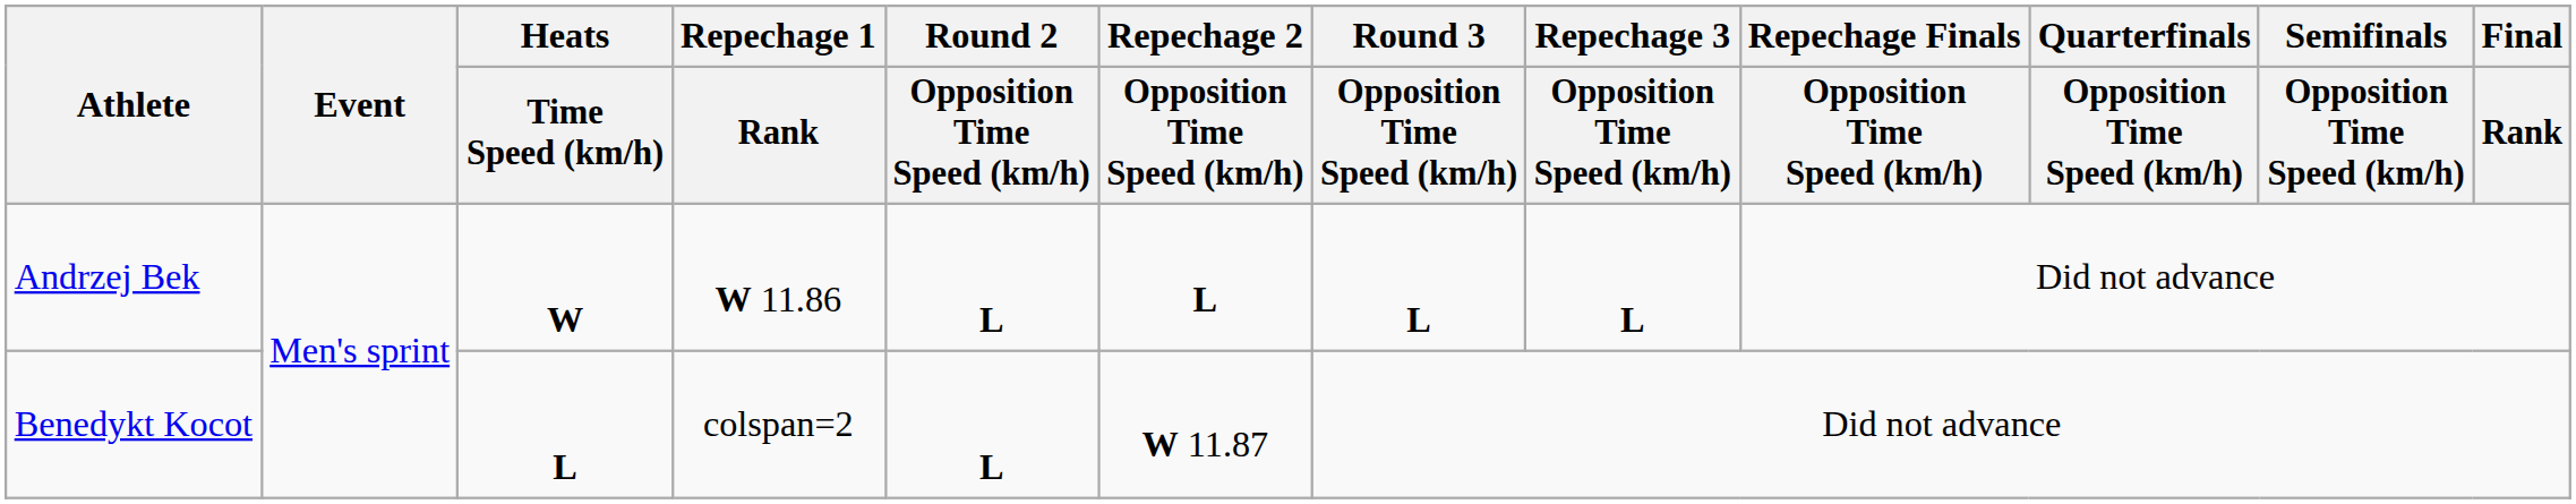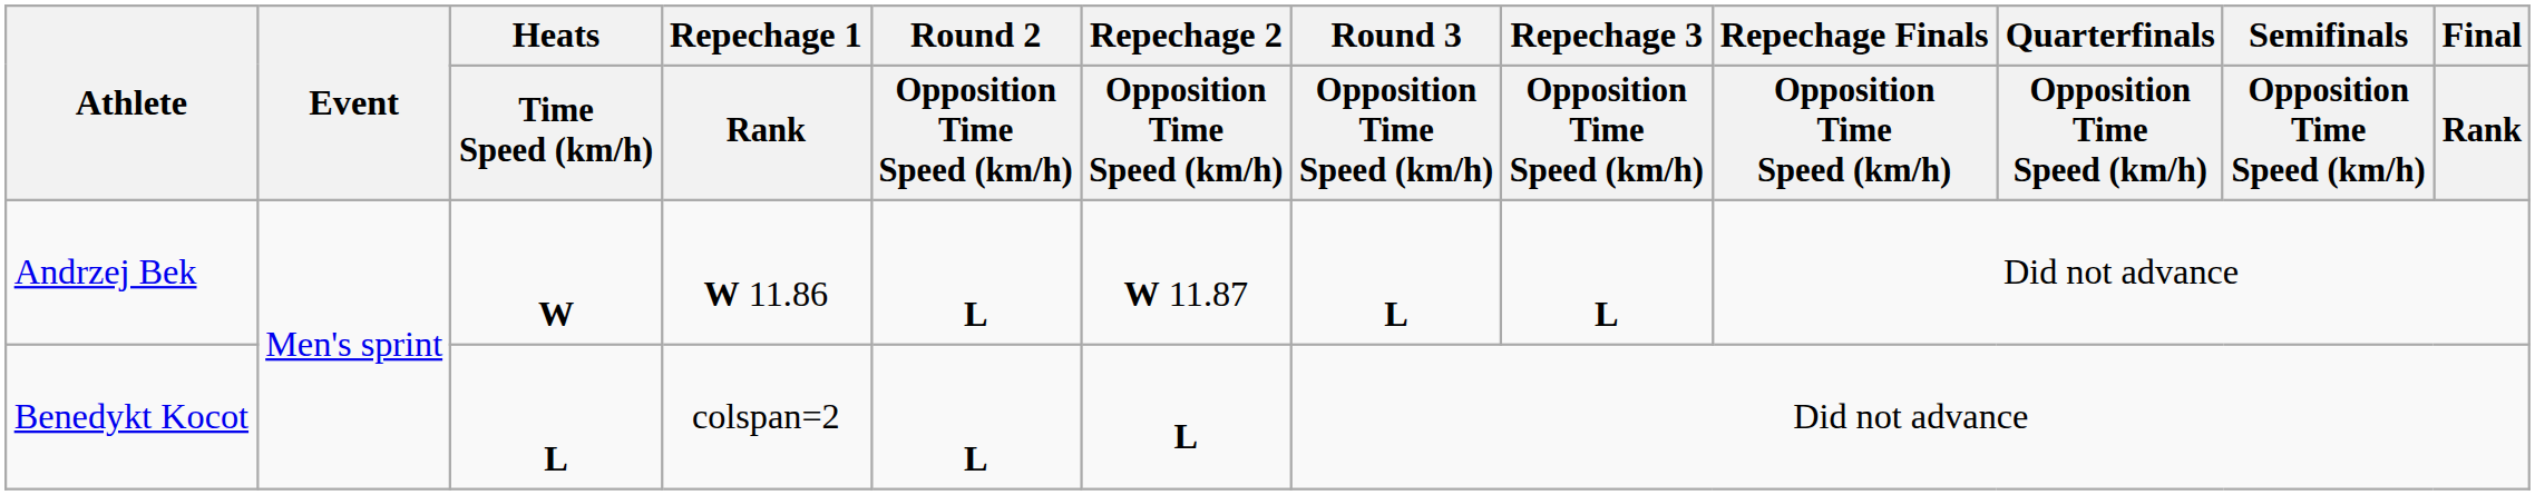Andrzej Bek | Repechage 2 / Opposition Time Speed (km/h): L -> W 11.87
Benedykt Kocot | Repechage 2 / Opposition Time Speed (km/h): W 11.87 -> L
